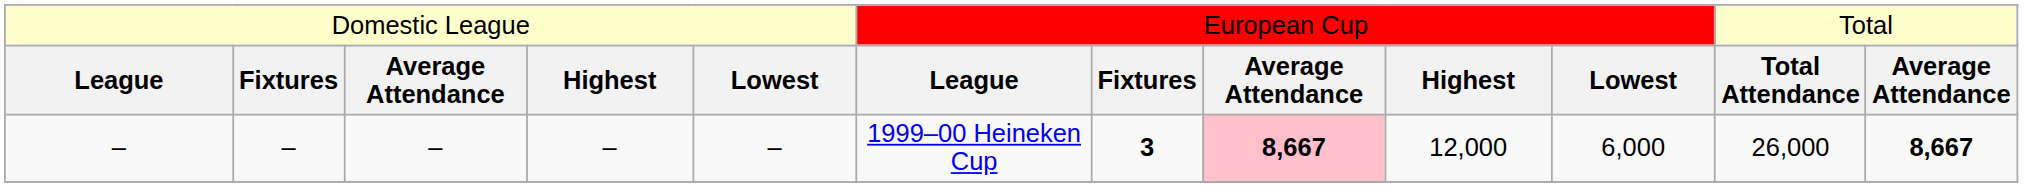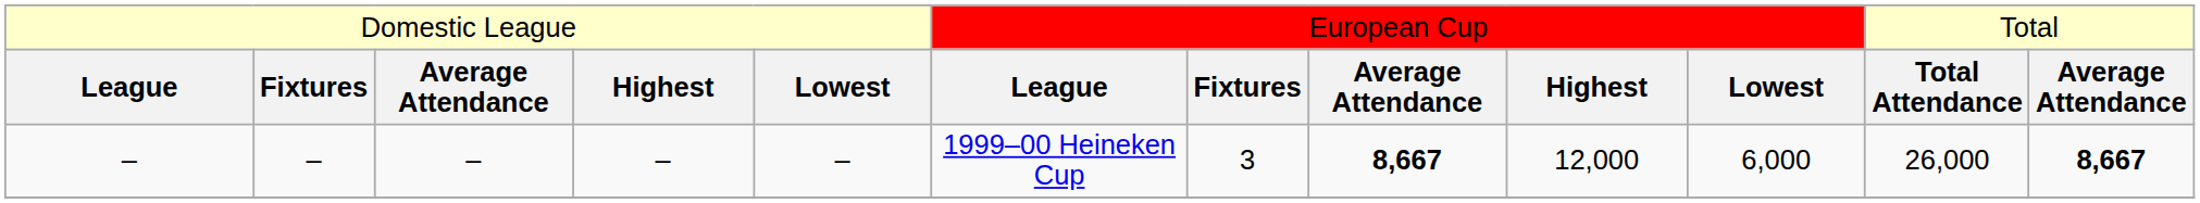row 3 | column 7: bold -> normal
row 3 | column 8: pink background -> no background
